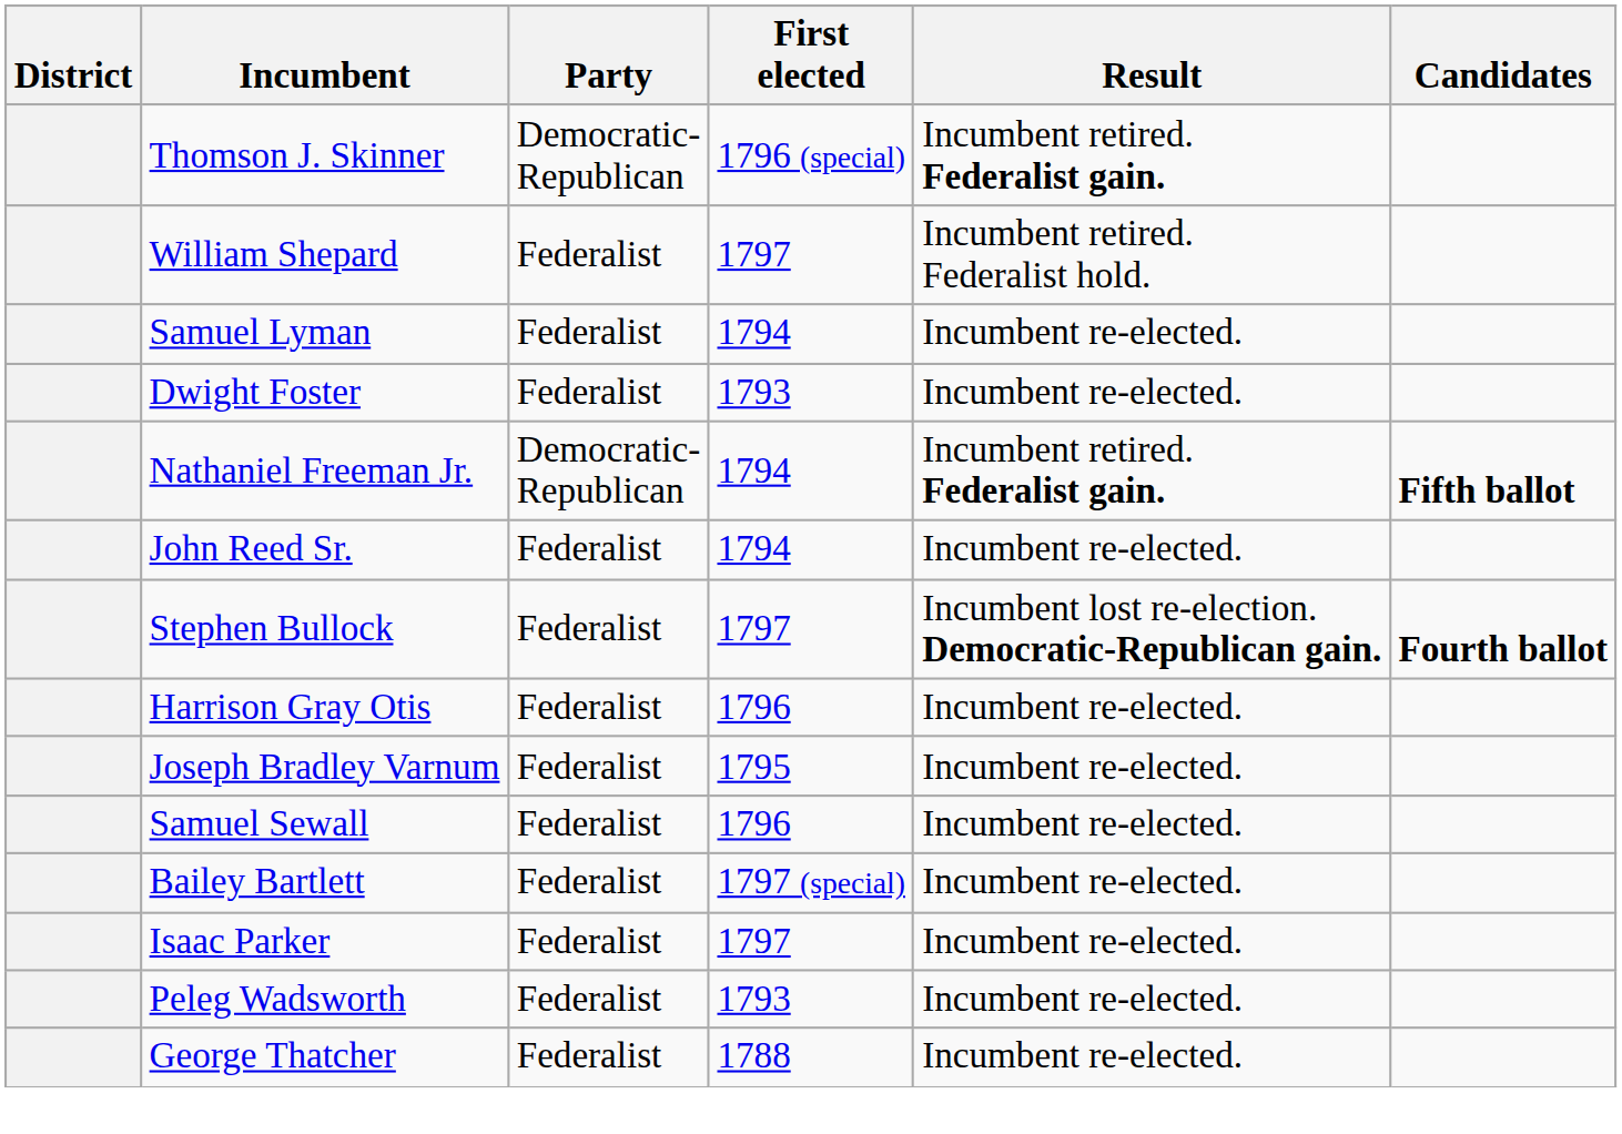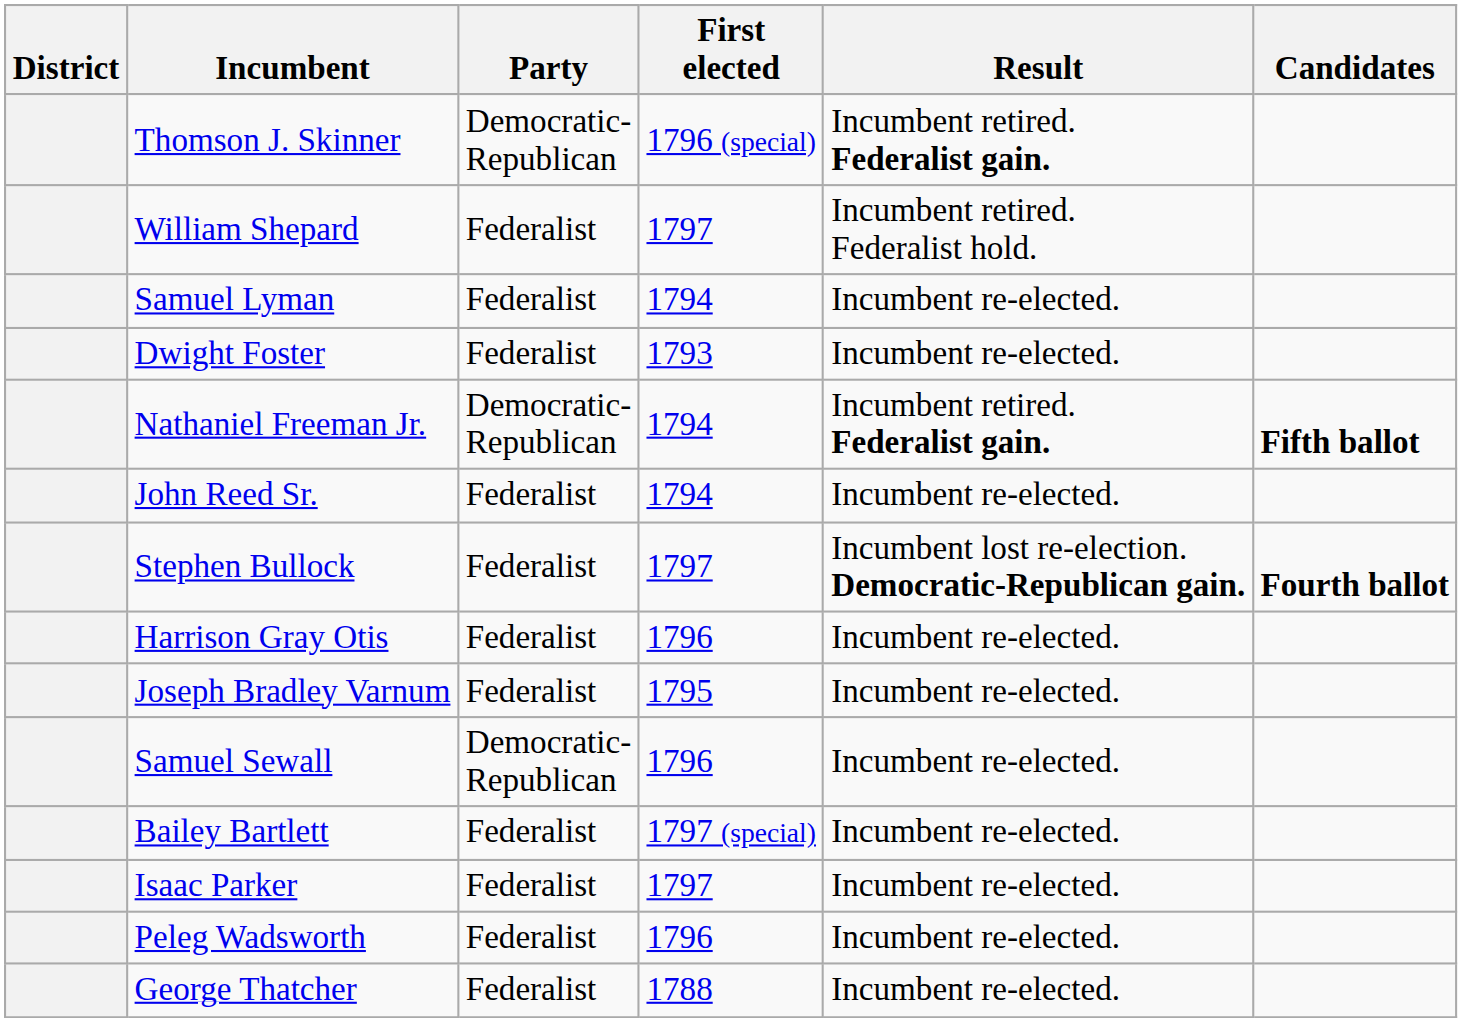Samuel Sewall | Party: Federalist -> Democratic- Republican
Peleg Wadsworth | First elected: 1793 -> 1796
